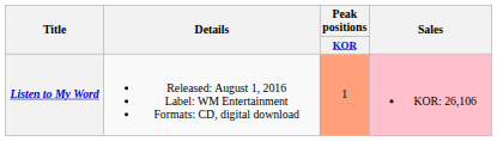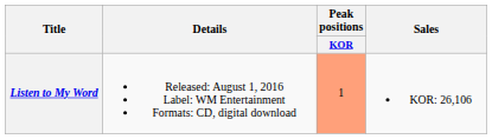Listen to My Word | Sales: pink background -> no background
